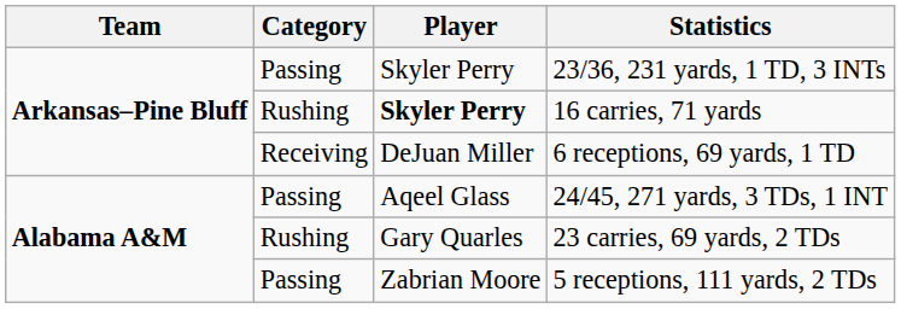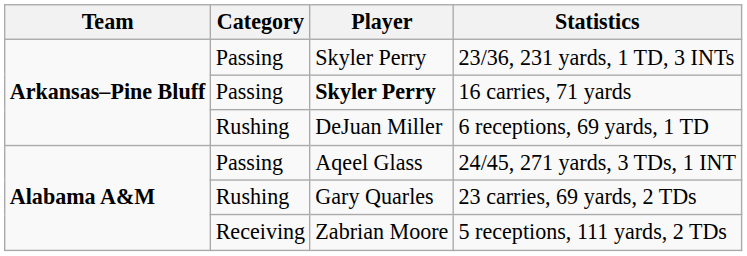16 carries, 71 yards | Category: Rushing -> Passing
6 receptions, 69 yards, 1 TD | Category: Receiving -> Rushing
5 receptions, 111 yards, 2 TDs | Category: Passing -> Receiving
